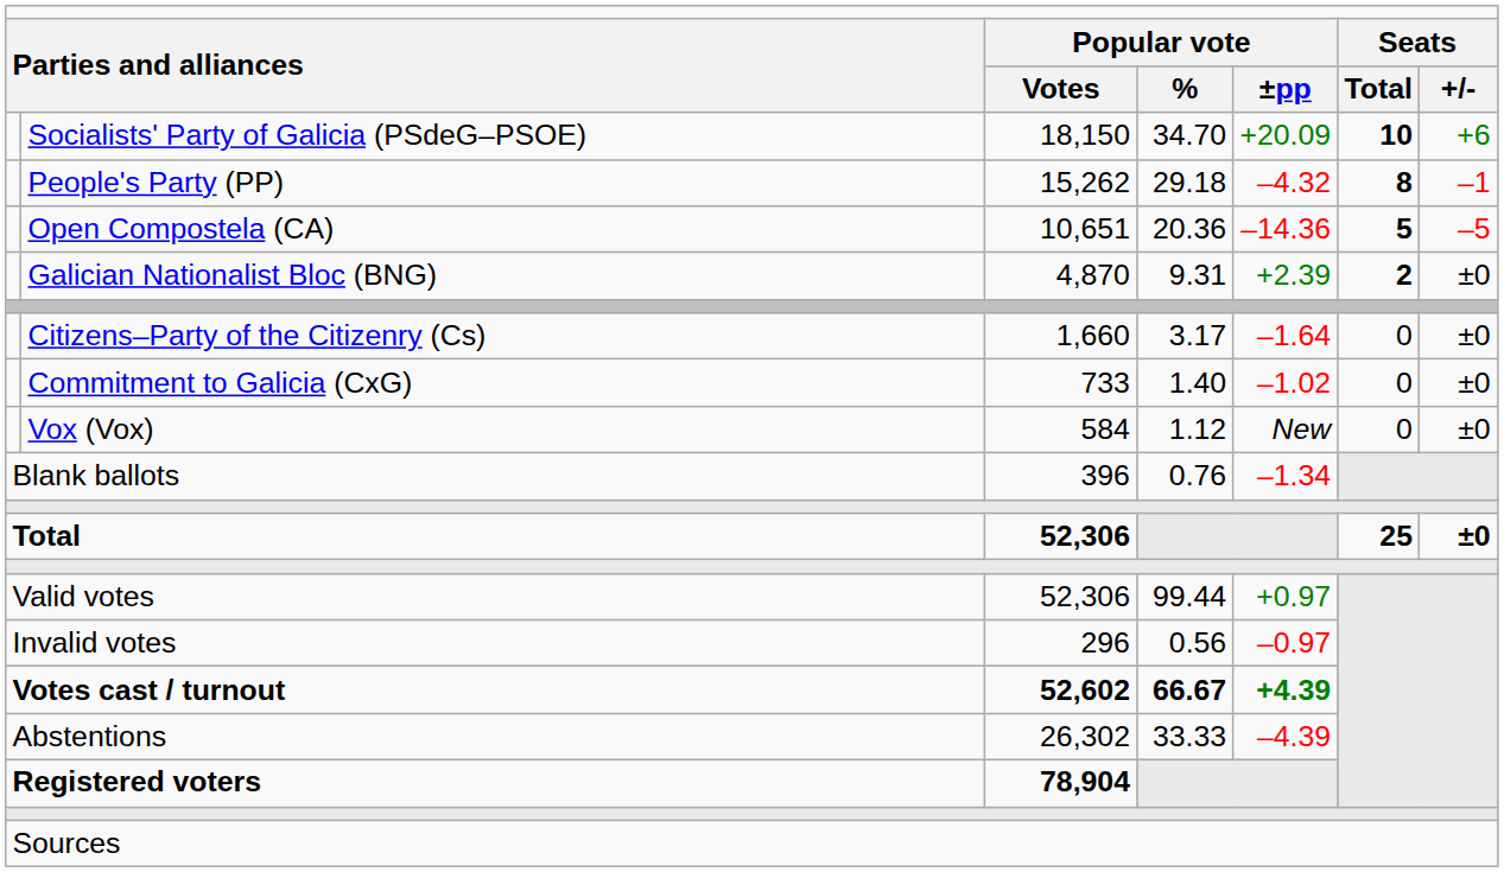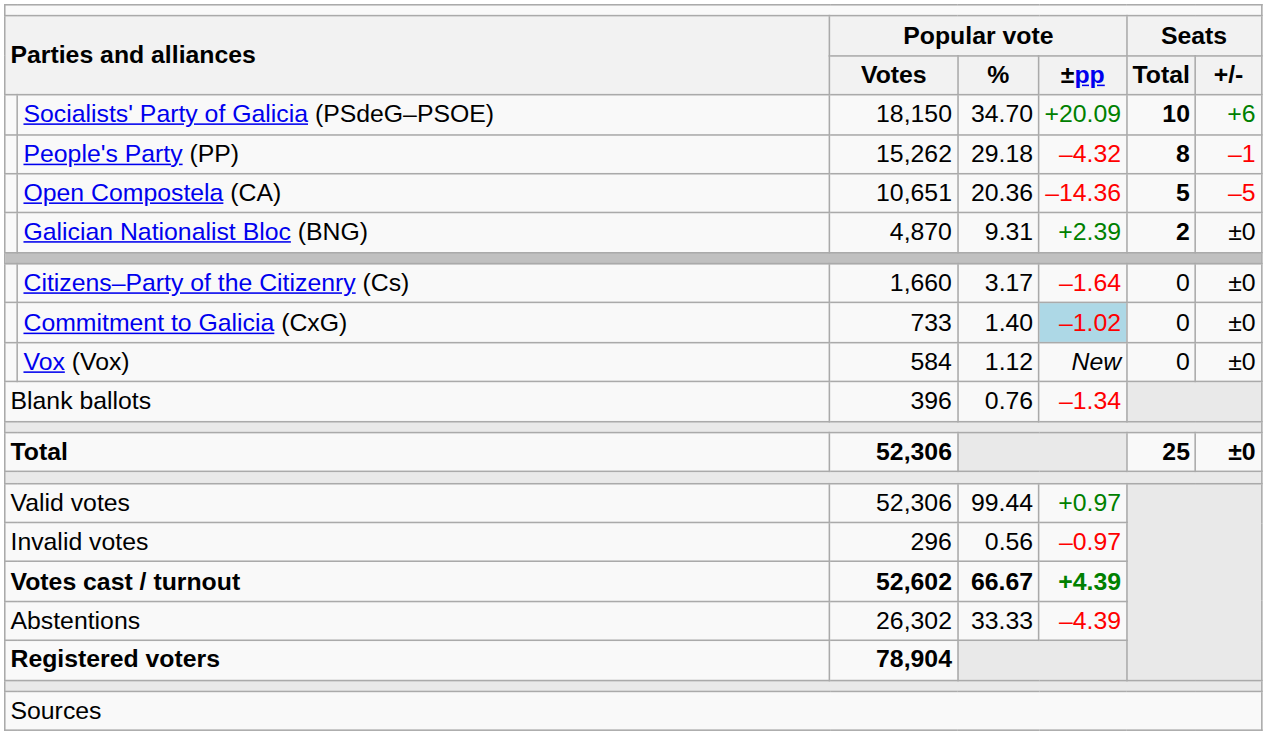Commitment to Galicia (CxG) | column 5: no background -> lightblue background
